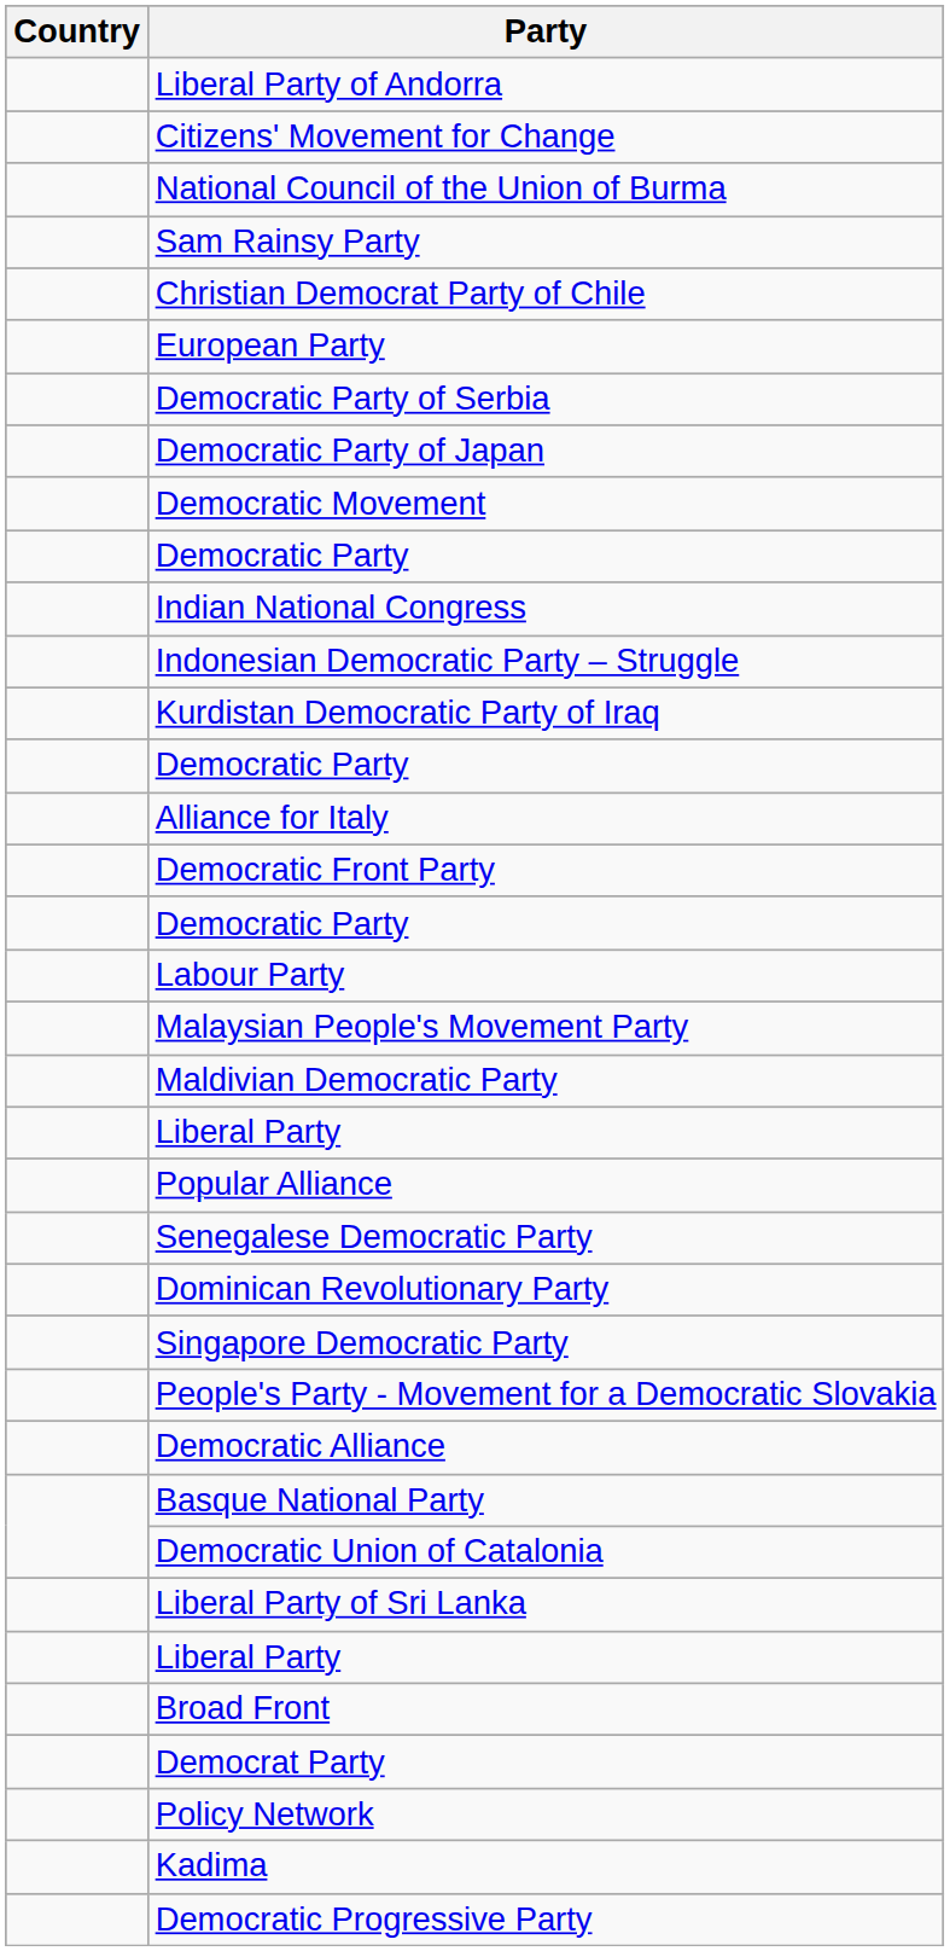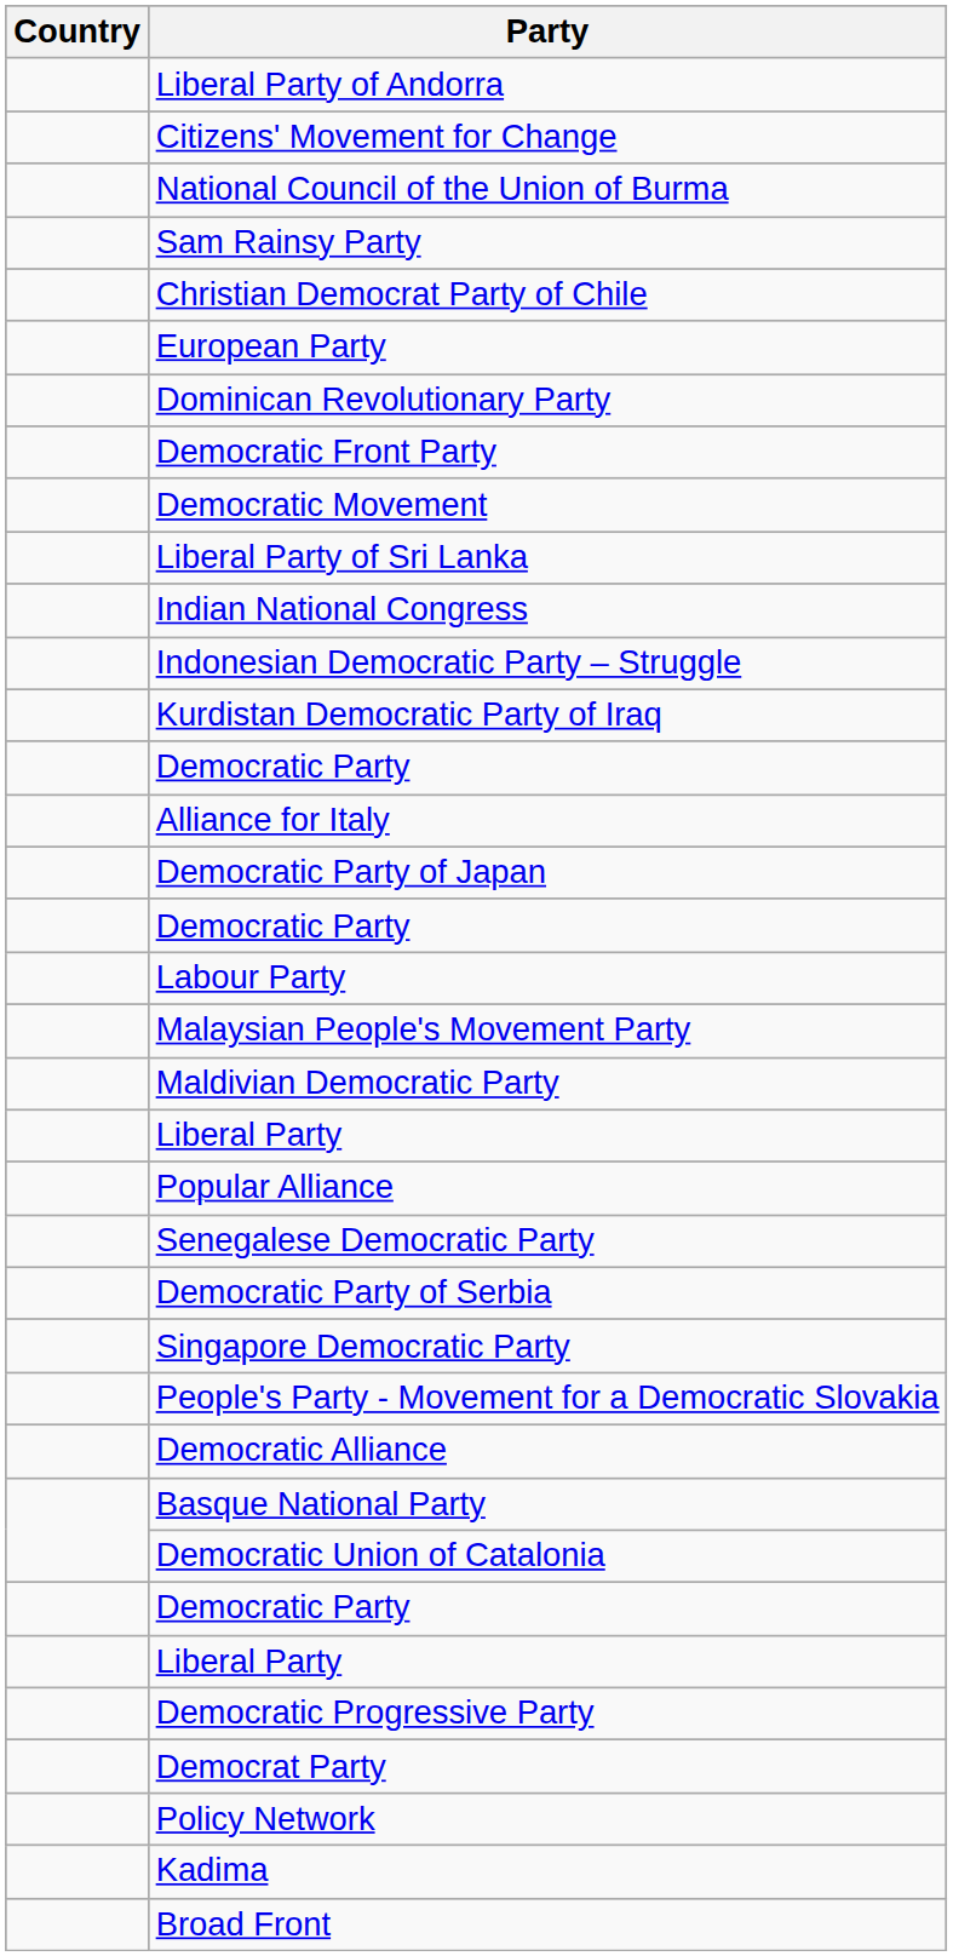row 8 | Party: Democratic Party of Serbia -> Dominican Revolutionary Party
row 9 | Party: Democratic Party of Japan -> Democratic Front Party
row 11 | Party: Democratic Party -> Liberal Party of Sri Lanka
row 17 | Party: Democratic Front Party -> Democratic Party of Japan
row 25 | Party: Dominican Revolutionary Party -> Democratic Party of Serbia
row 31 | Party: Liberal Party of Sri Lanka -> Democratic Party
row 33 | Party: Broad Front -> Democratic Progressive Party
row 37 | Party: Democratic Progressive Party -> Broad Front
